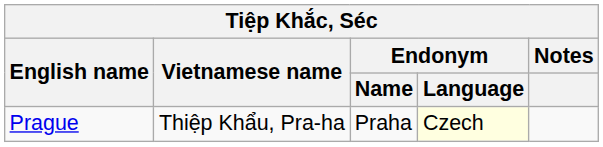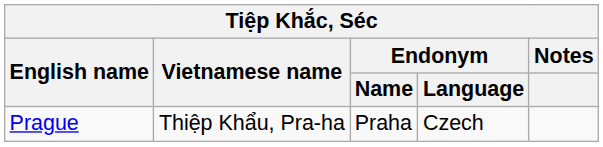Prague | Endonym / Language: lightyellow background -> no background
